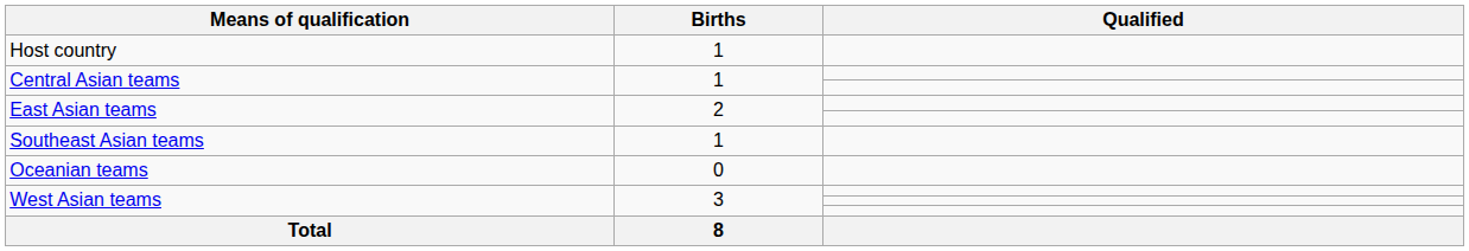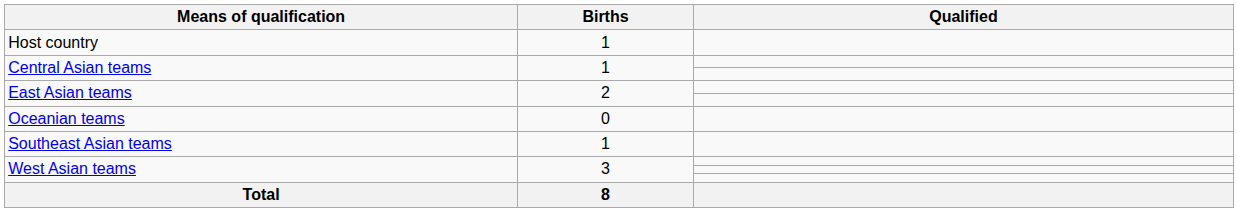rows swapped: Oceanian teams <-> Southeast Asian teams
